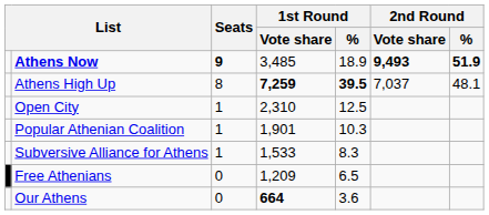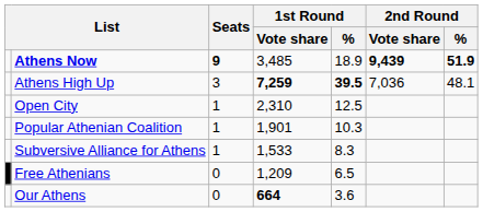Athens Now | 2nd Round / Vote share: 9,493 -> 9,439
Athens High Up | Seats: 8 -> 3
Athens High Up | 2nd Round / Vote share: 7,037 -> 7,036
